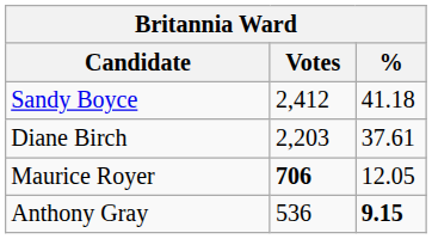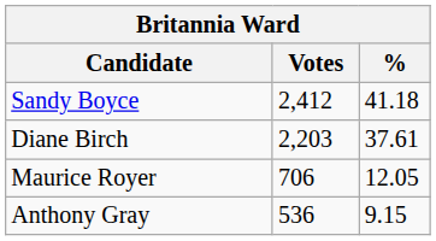Maurice Royer | Votes: bold -> normal
Anthony Gray | %: bold -> normal
